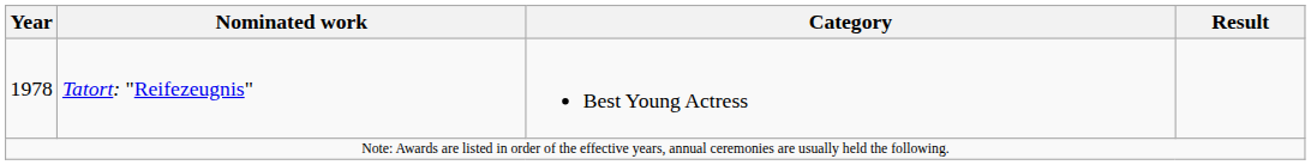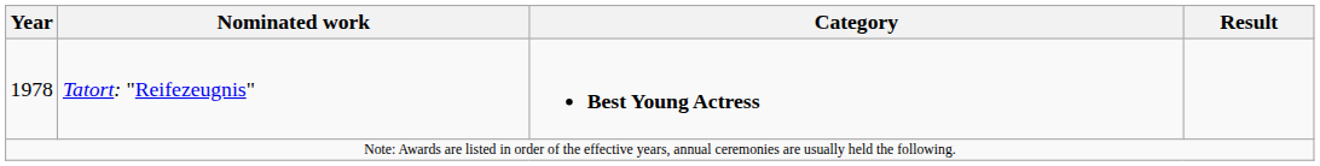1978 | Category: normal -> bold
